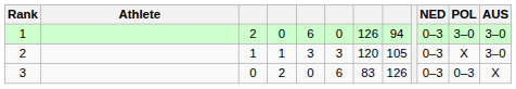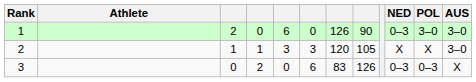row 2 | column 8: 94 -> 90
row 3 | NED: 0–3 -> X
